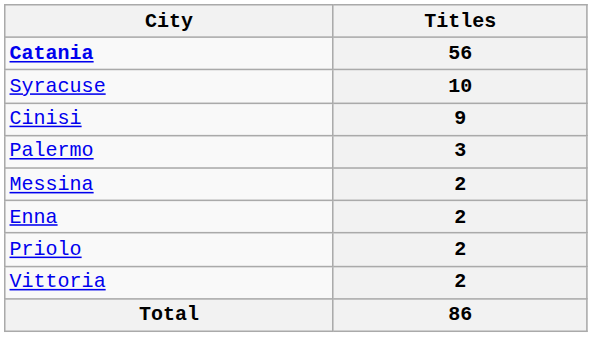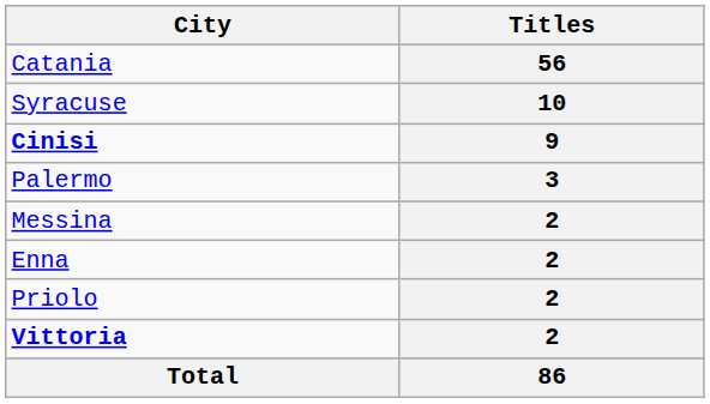Catania | City: bold -> normal
Cinisi | City: normal -> bold
Vittoria | City: normal -> bold
